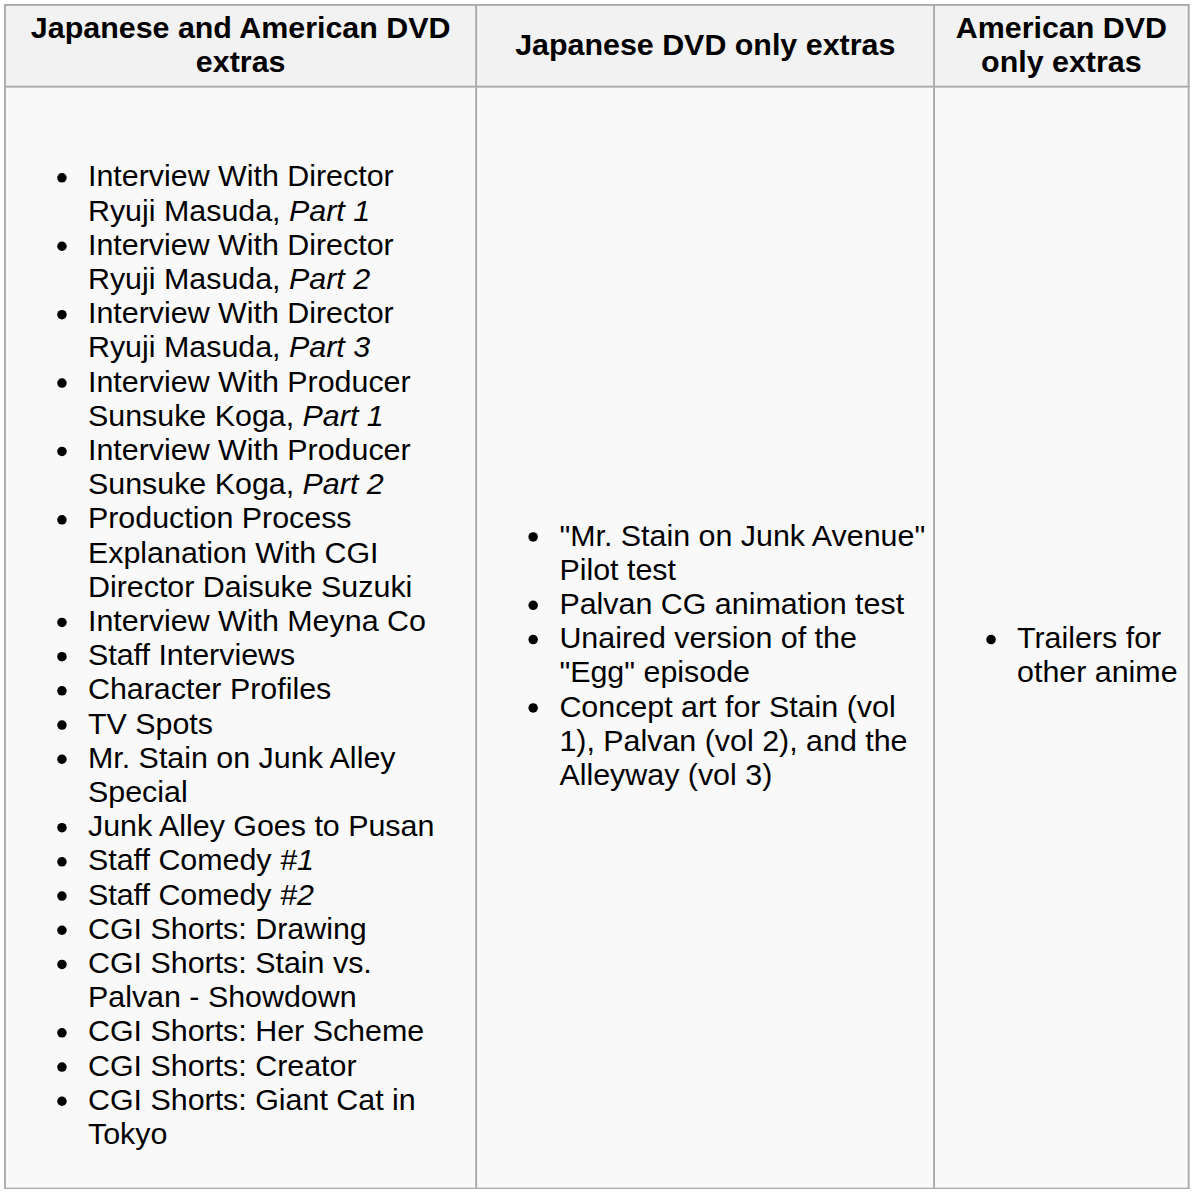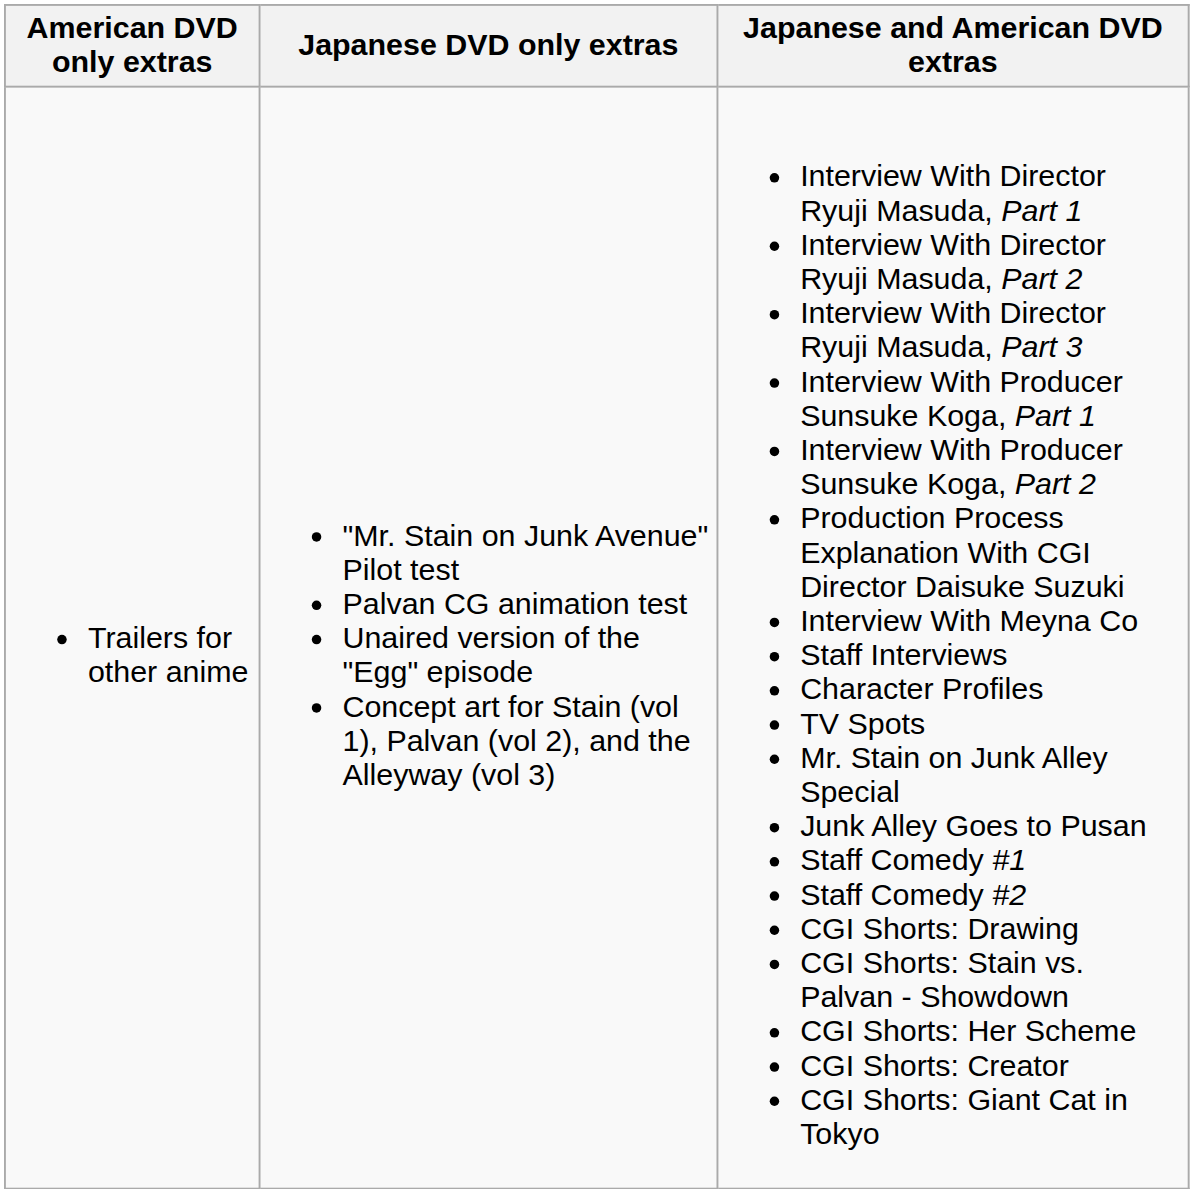columns swapped: Japanese and American DVD extras <-> American DVD only extras
